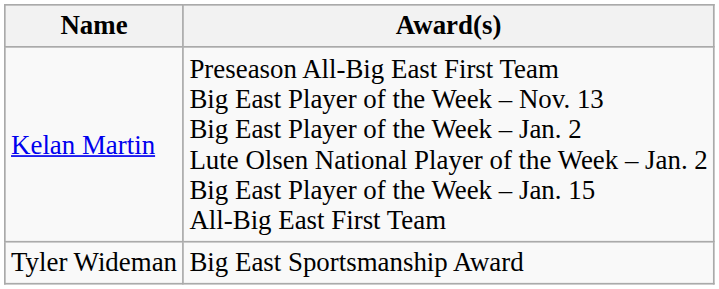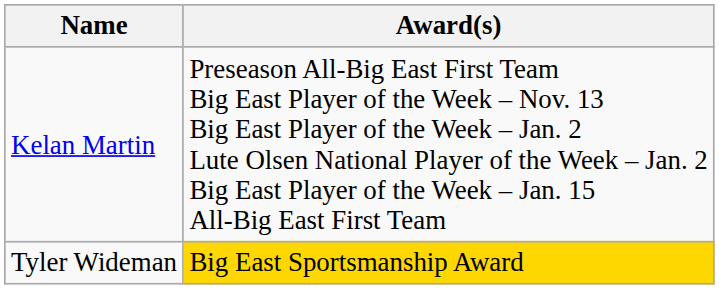Tyler Wideman | Award(s): no background -> gold background
